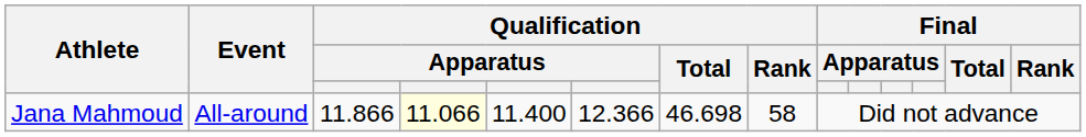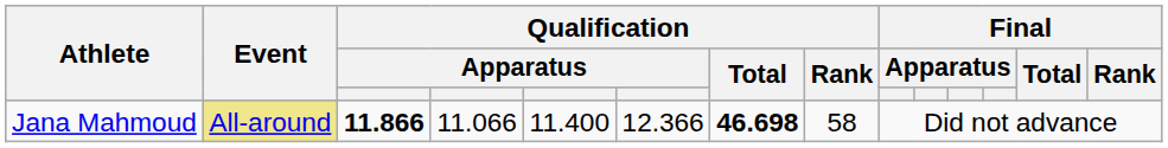row 4 | Event: no background -> khaki background
row 4 | column 3: normal -> bold
row 4 | column 4: lightyellow background -> no background
row 4 | Qualification / Total: normal -> bold
